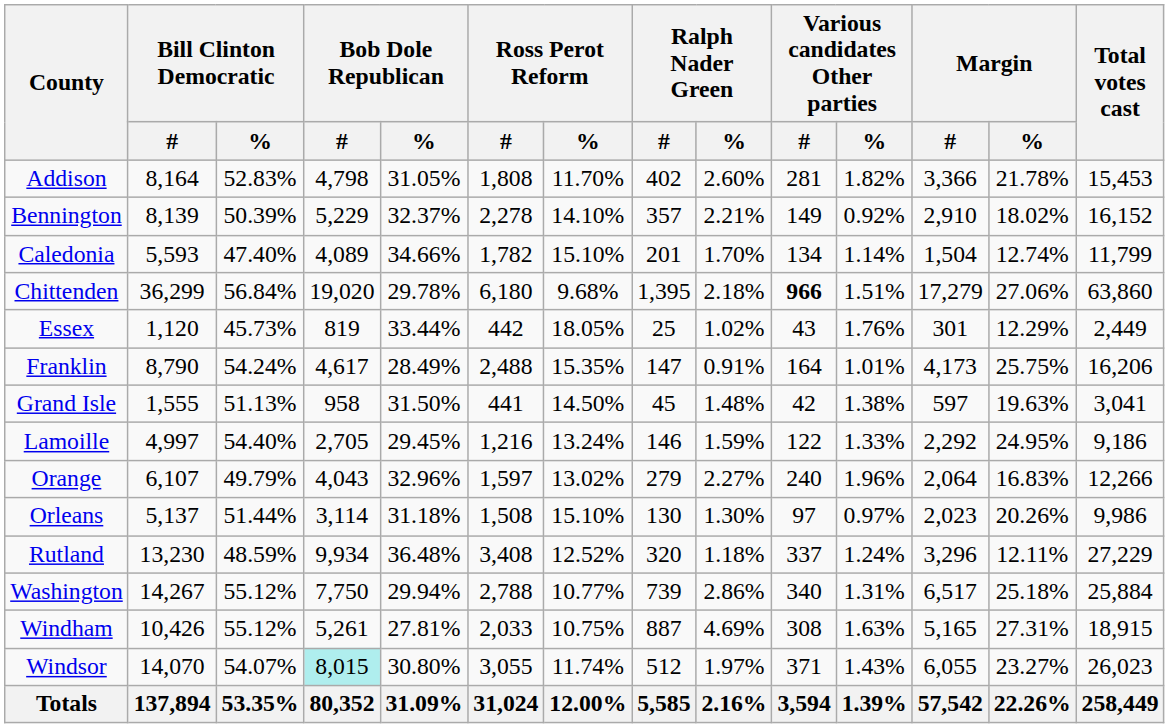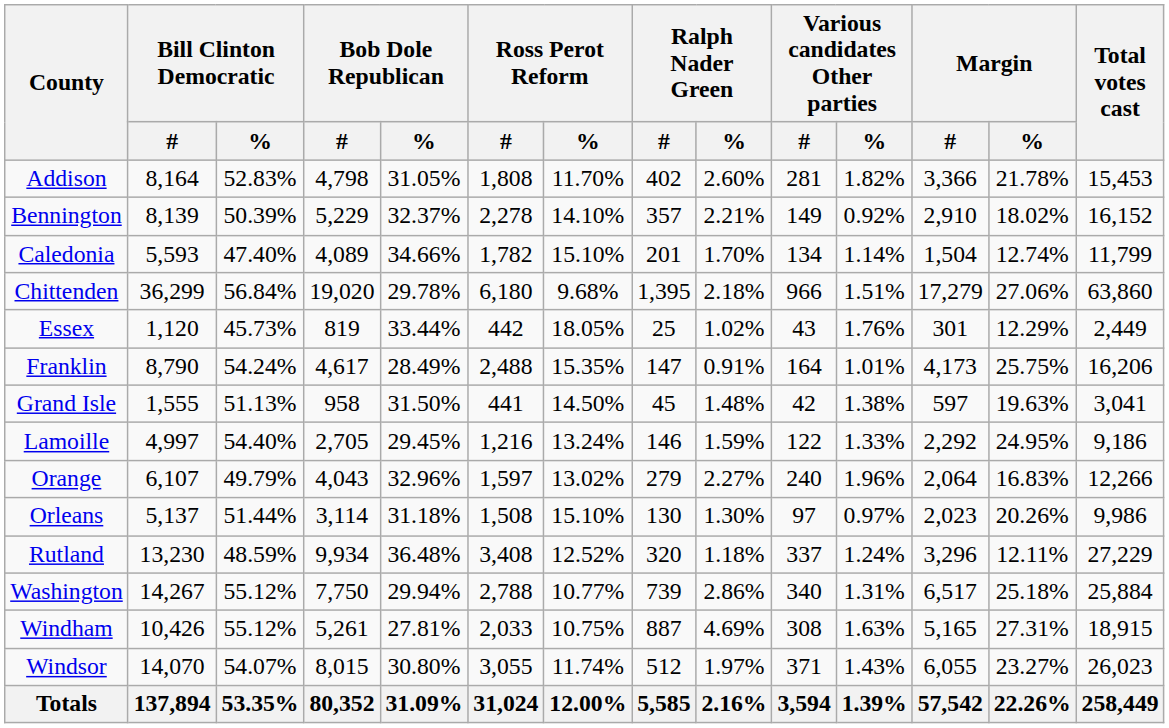Chittenden | Various candidates Other parties / #: bold -> normal
Windsor | Bob Dole Republican / #: paleturquoise background -> no background
